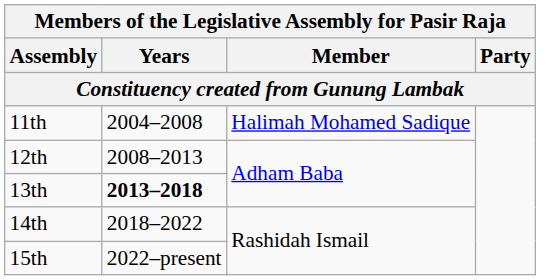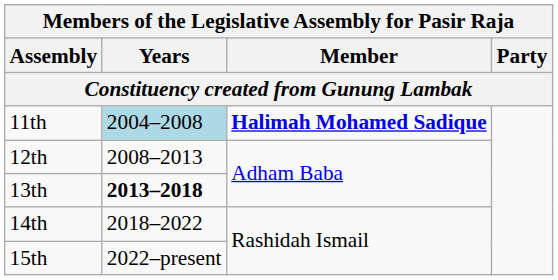11th | Years: no background -> lightblue background
11th | Member: normal -> bold
